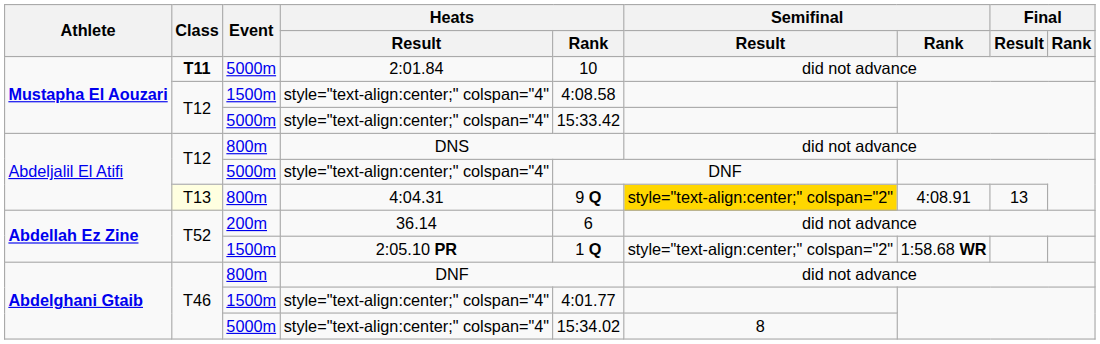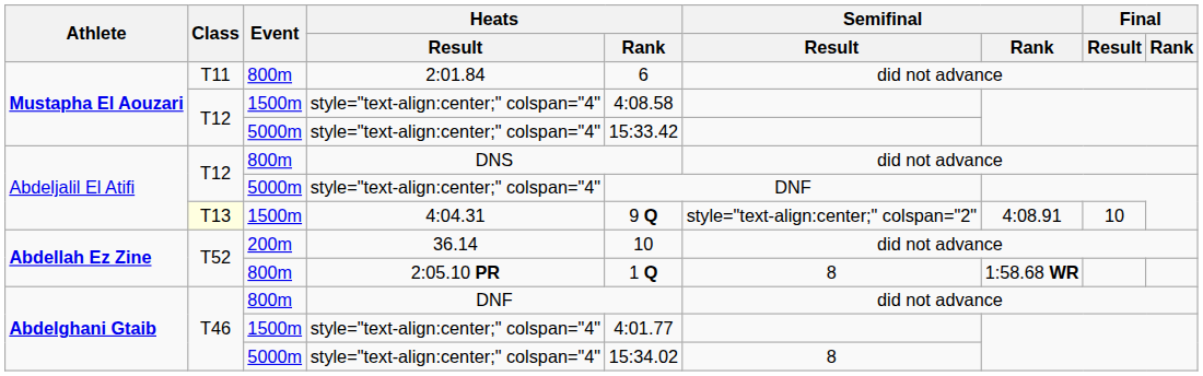2:01.84 | Class: bold -> normal
2:01.84 | Event: 5000m -> 800m
2:01.84 | Heats / Rank: 10 -> 6
4:04.31 | Event: 800m -> 1500m
4:04.31 | Semifinal / Result: gold background -> no background
4:04.31 | Final / Result: 13 -> 10
36.14 | Heats / Rank: 6 -> 10
2:05.10 PR | Event: 1500m -> 800m
2:05.10 PR | Semifinal / Result: style="text-align:center;" colspan="2" -> 8
